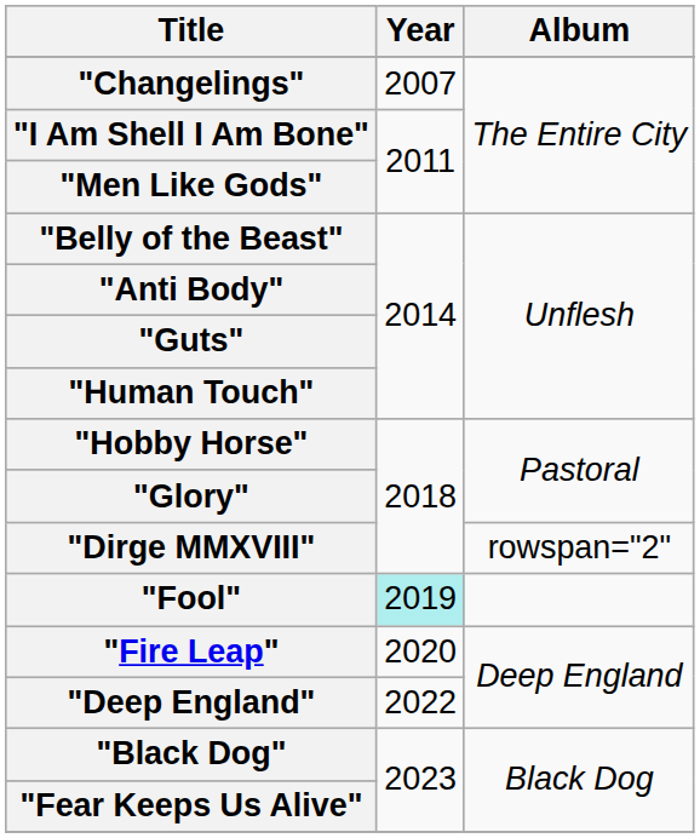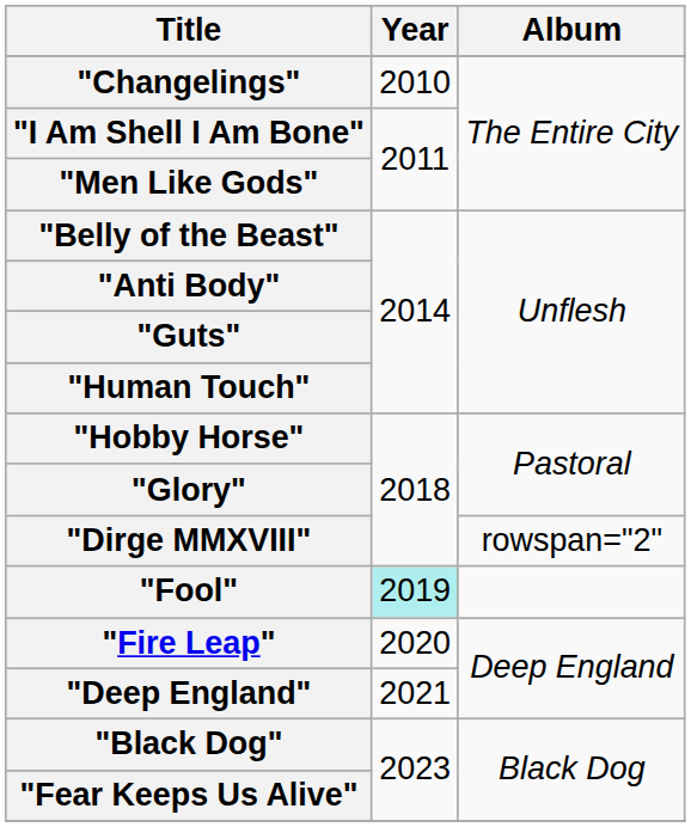"Changelings" | Year: 2007 -> 2010
"Deep England" | Year: 2022 -> 2021
